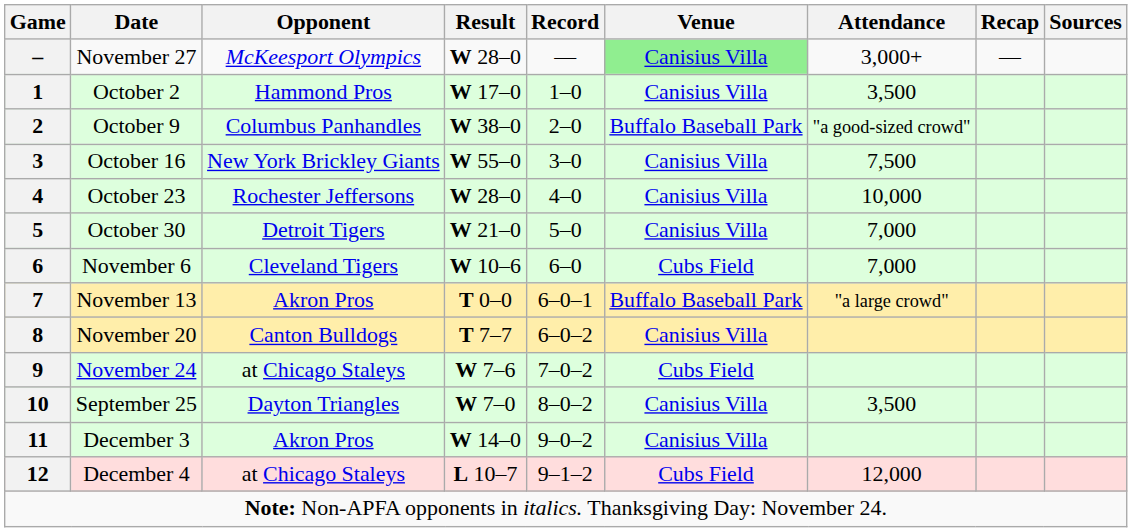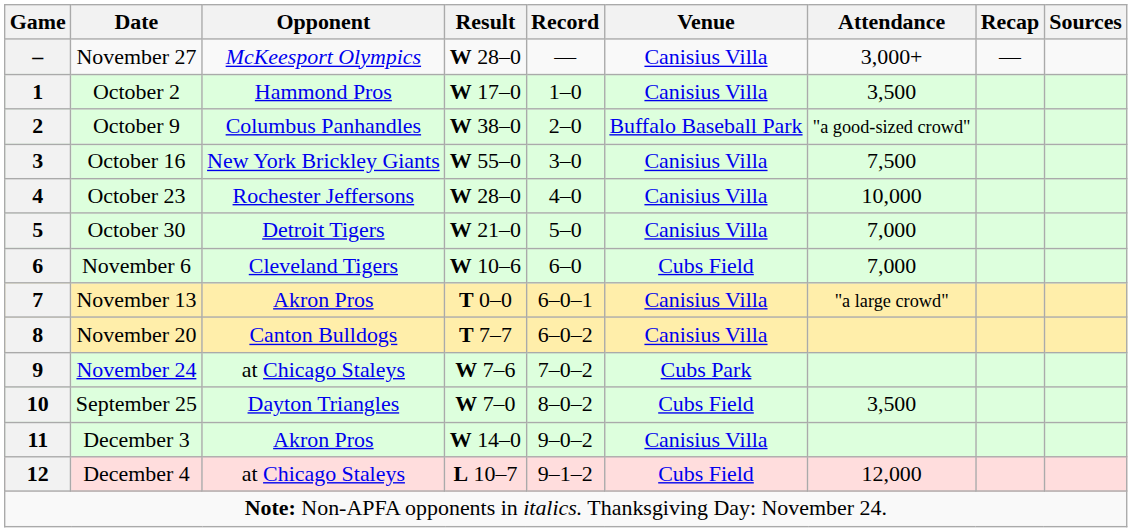– | Venue: lightgreen background -> no background
7 | Venue: Buffalo Baseball Park -> Canisius Villa
9 | Venue: Cubs Field -> Cubs Park
10 | Venue: Canisius Villa -> Cubs Field
